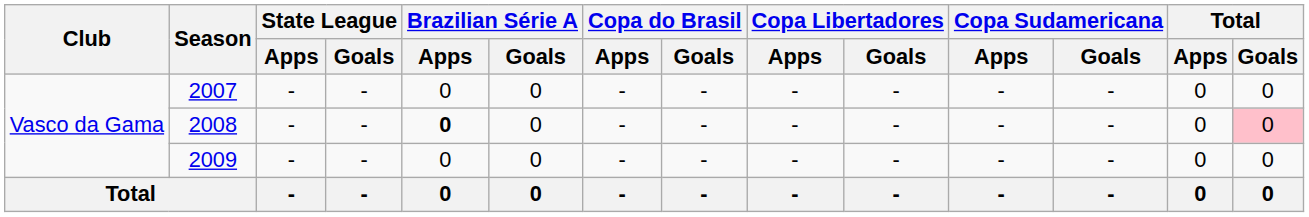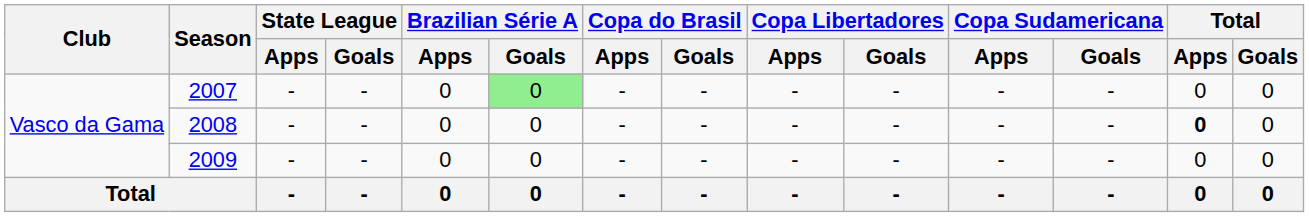2007 | Brazilian Série A / Goals: no background -> lightgreen background
2008 | Brazilian Série A / Apps: bold -> normal
2008 | Total / Apps: normal -> bold
2008 | Total / Goals: pink background -> no background
